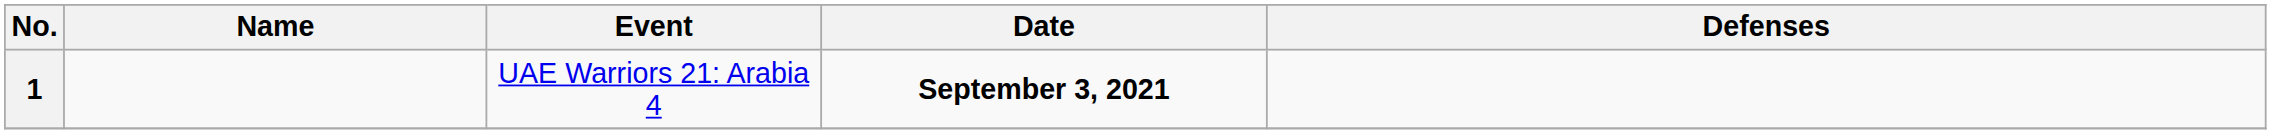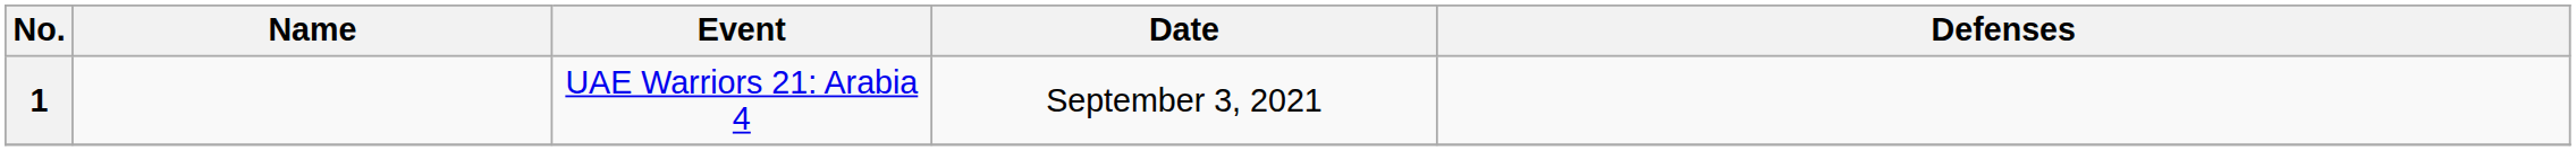1 | Date: bold -> normal
